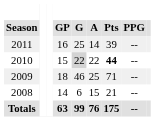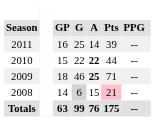2010 | G: lightgrey background -> no background
2010 | A: normal -> bold
2010 | Pts: bold -> normal
2009 | A: normal -> bold
2008 | G: no background -> lightgrey background
2008 | Pts: no background -> pink background
